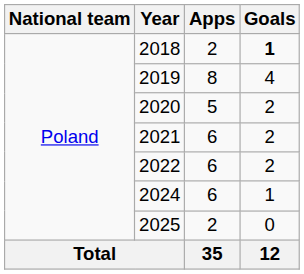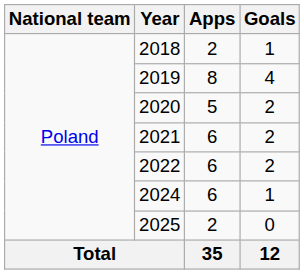2018 | Goals: bold -> normal
